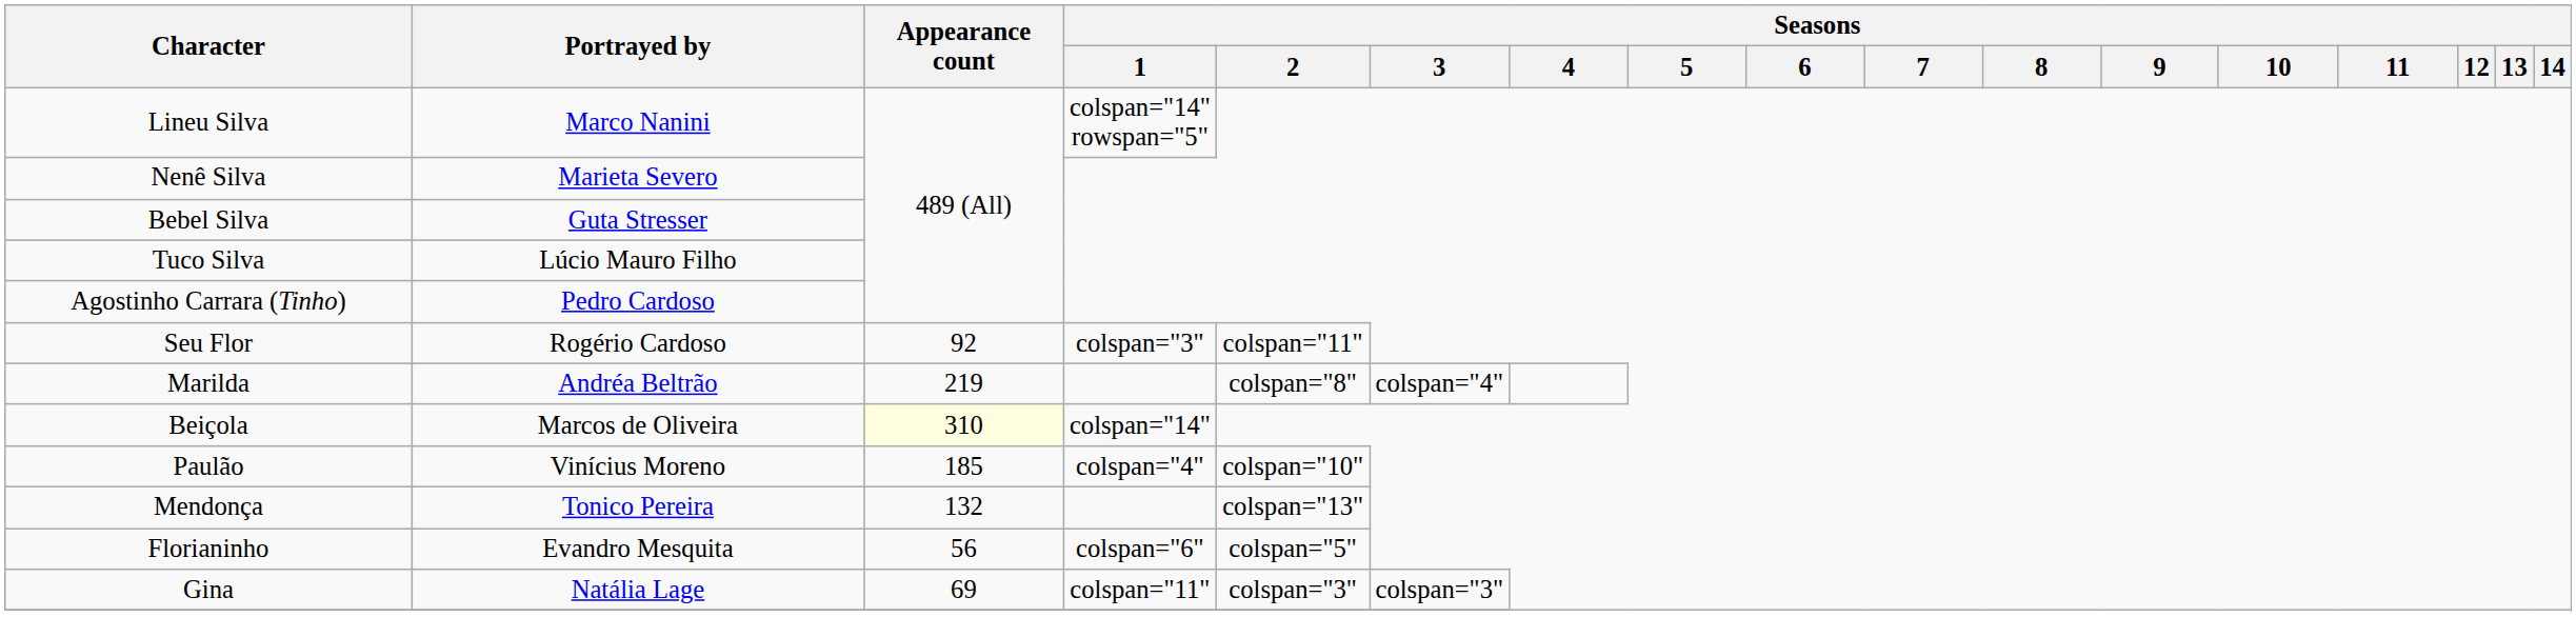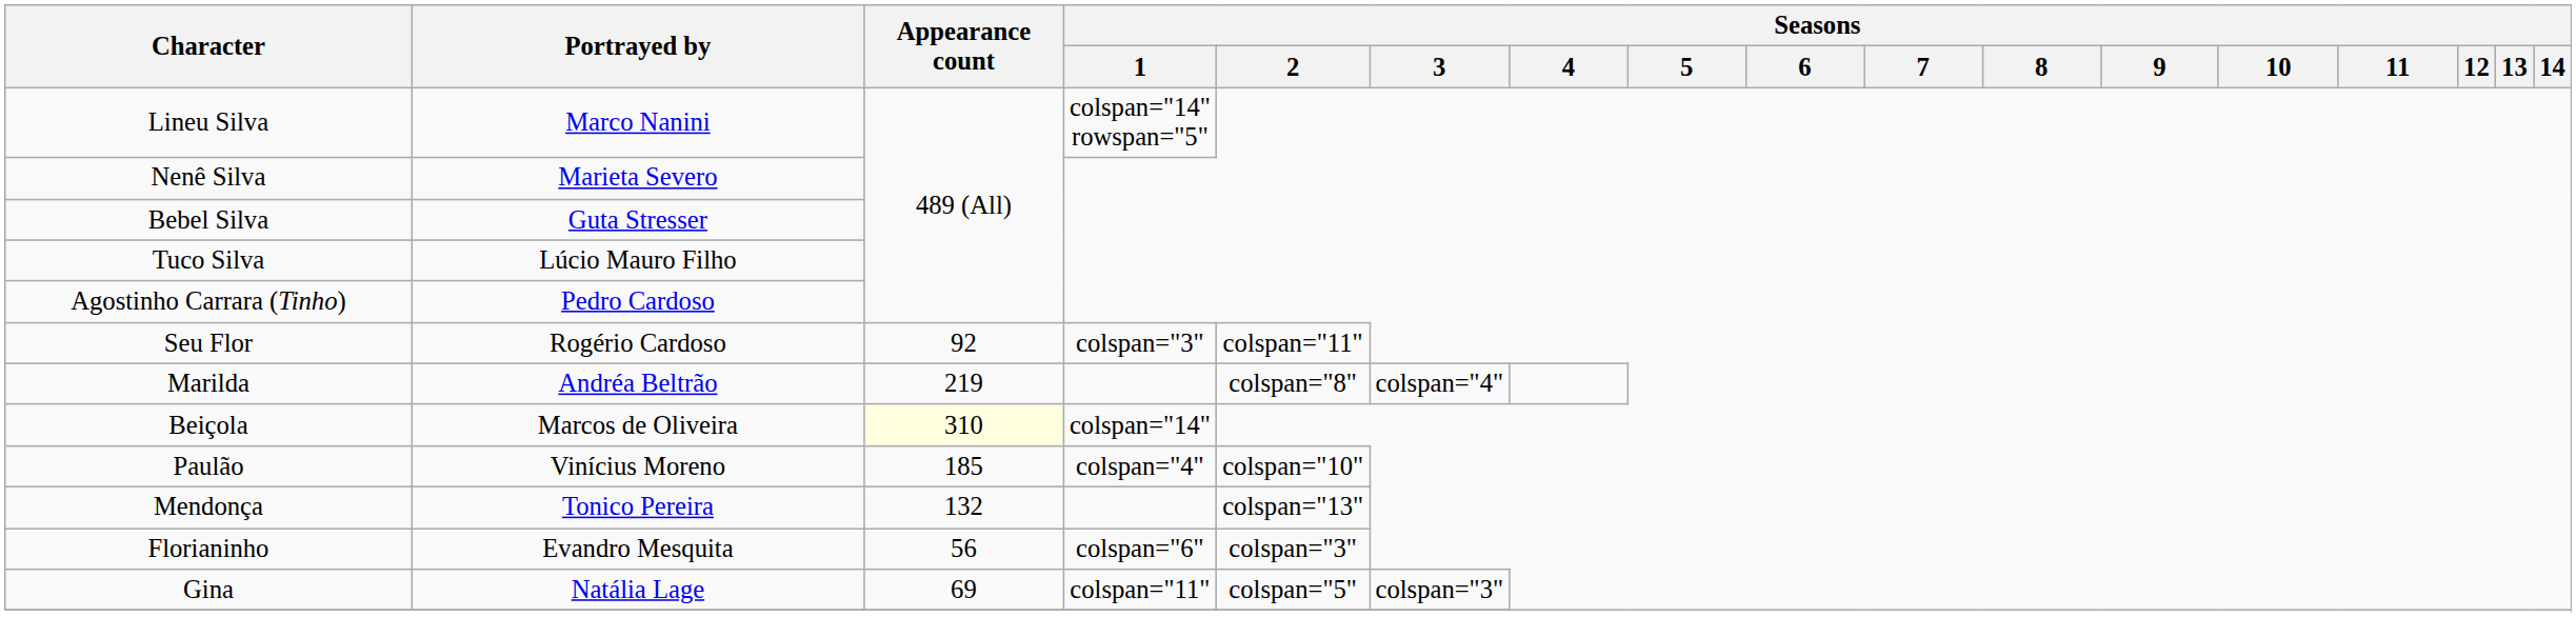Florianinho | Seasons / 2: colspan="5" -> colspan="3"
Gina | Seasons / 2: colspan="3" -> colspan="5"
